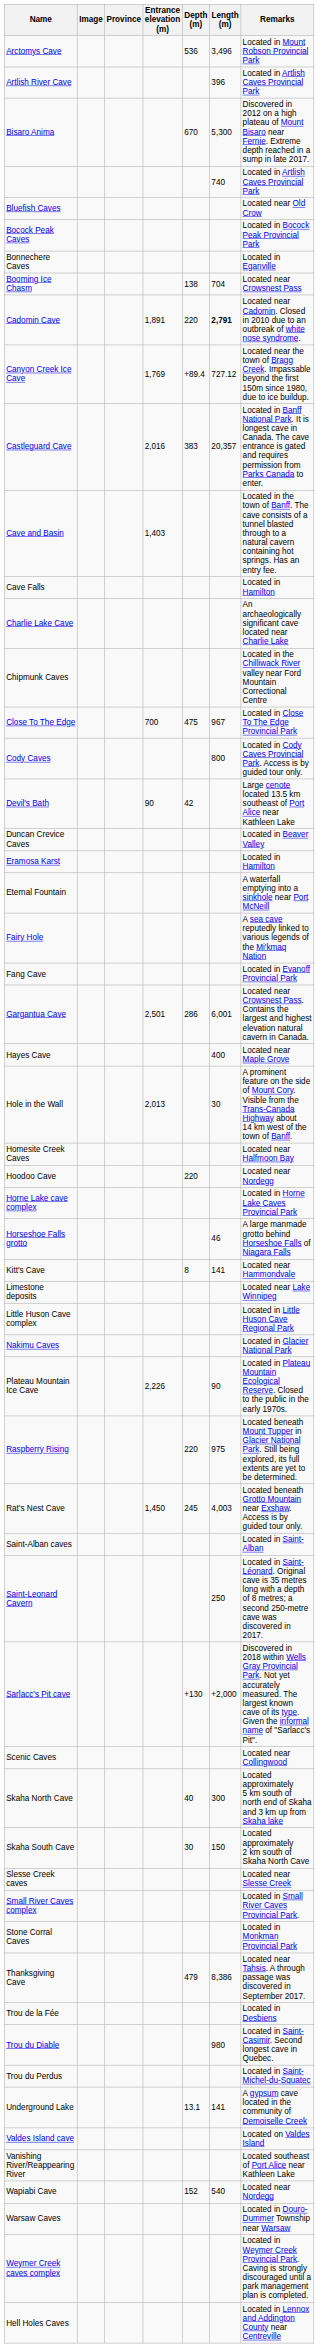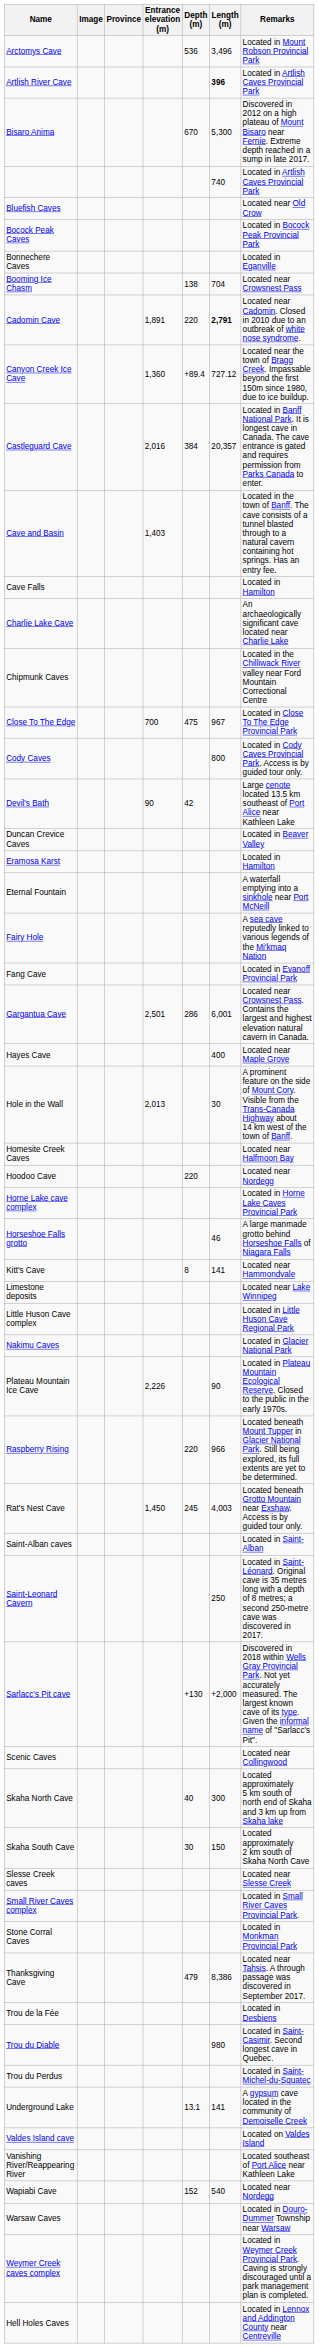Artlish River Cave | Length (m): normal -> bold
Canyon Creek Ice Cave | Entrance elevation (m): 1,769 -> 1,360
Castleguard Cave | Depth (m): 383 -> 384
Raspberry Rising | Length (m): 975 -> 966
